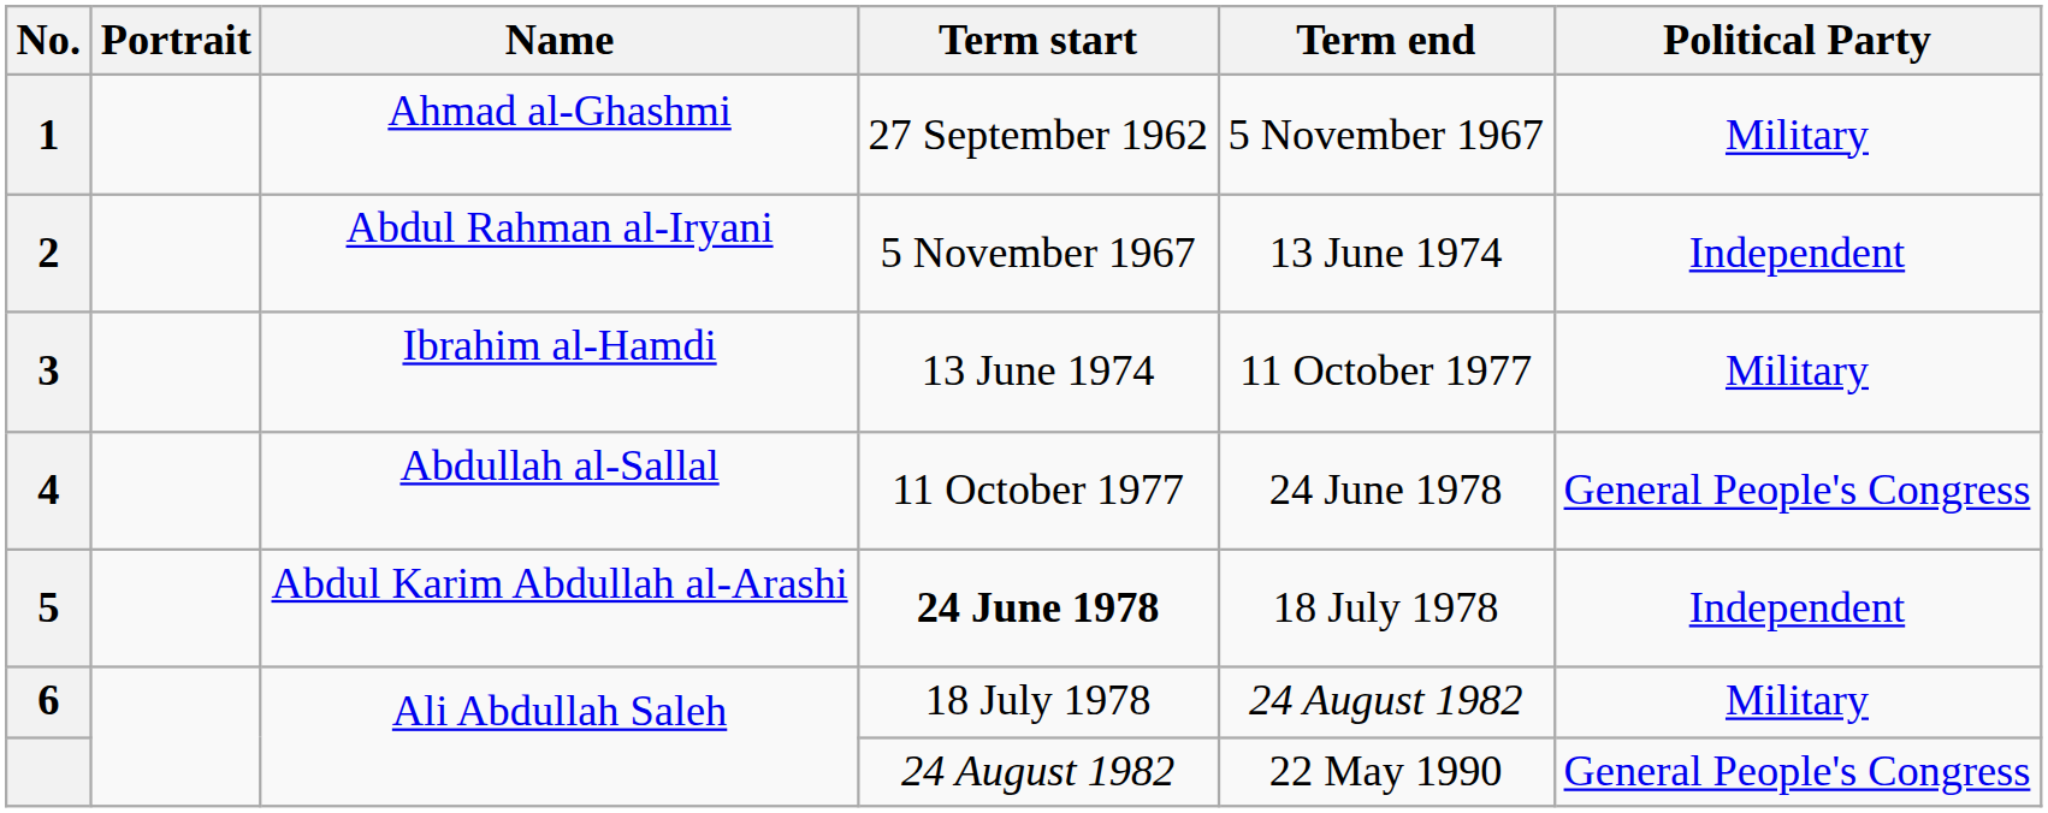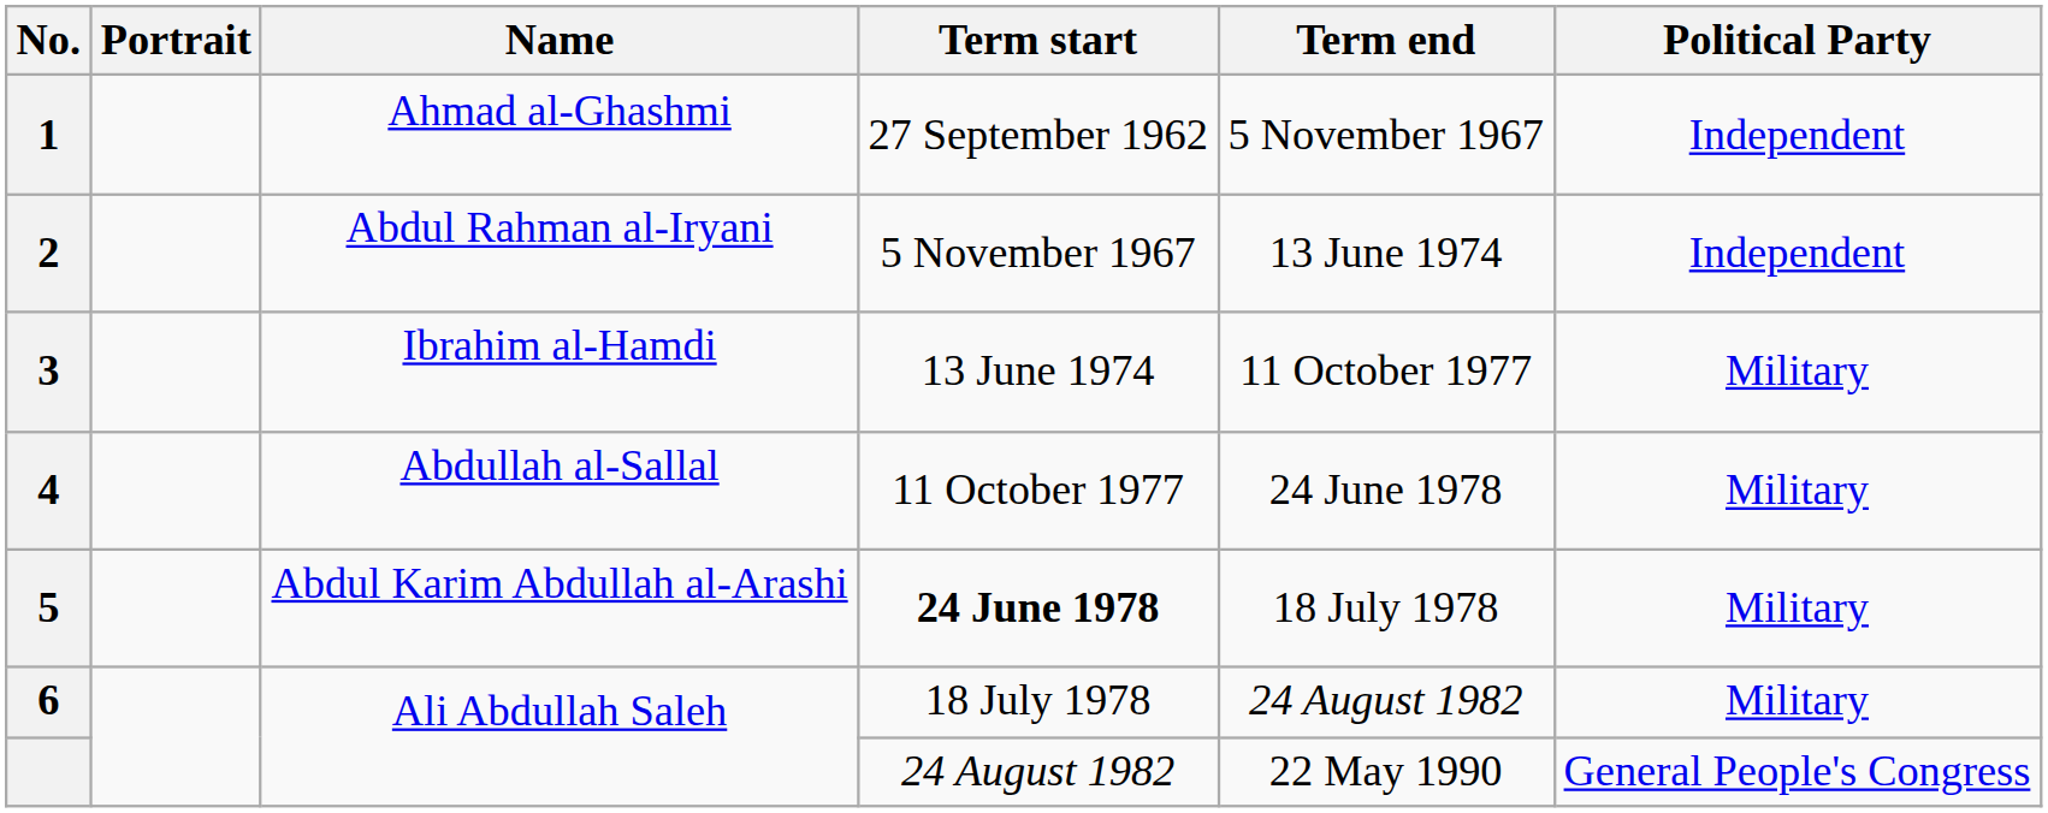1 | Political Party: Military -> Independent
4 | Political Party: General People's Congress -> Military
5 | Political Party: Independent -> Military
